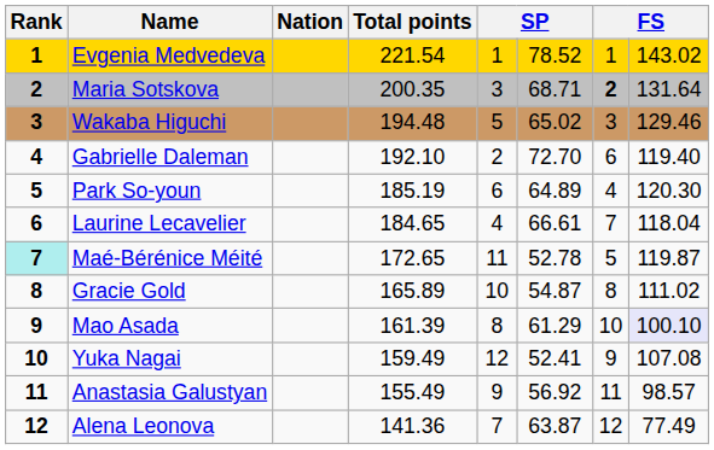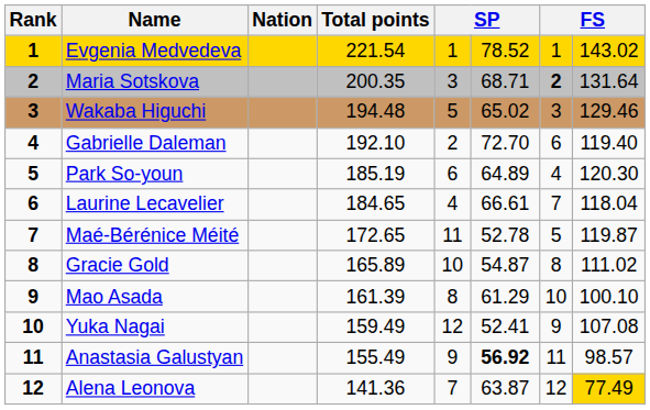Maé-Bérénice Méité | Rank: paleturquoise background -> no background
Mao Asada | column 8: lavender background -> no background
Anastasia Galustyan | column 6: normal -> bold
Alena Leonova | column 8: no background -> gold background
